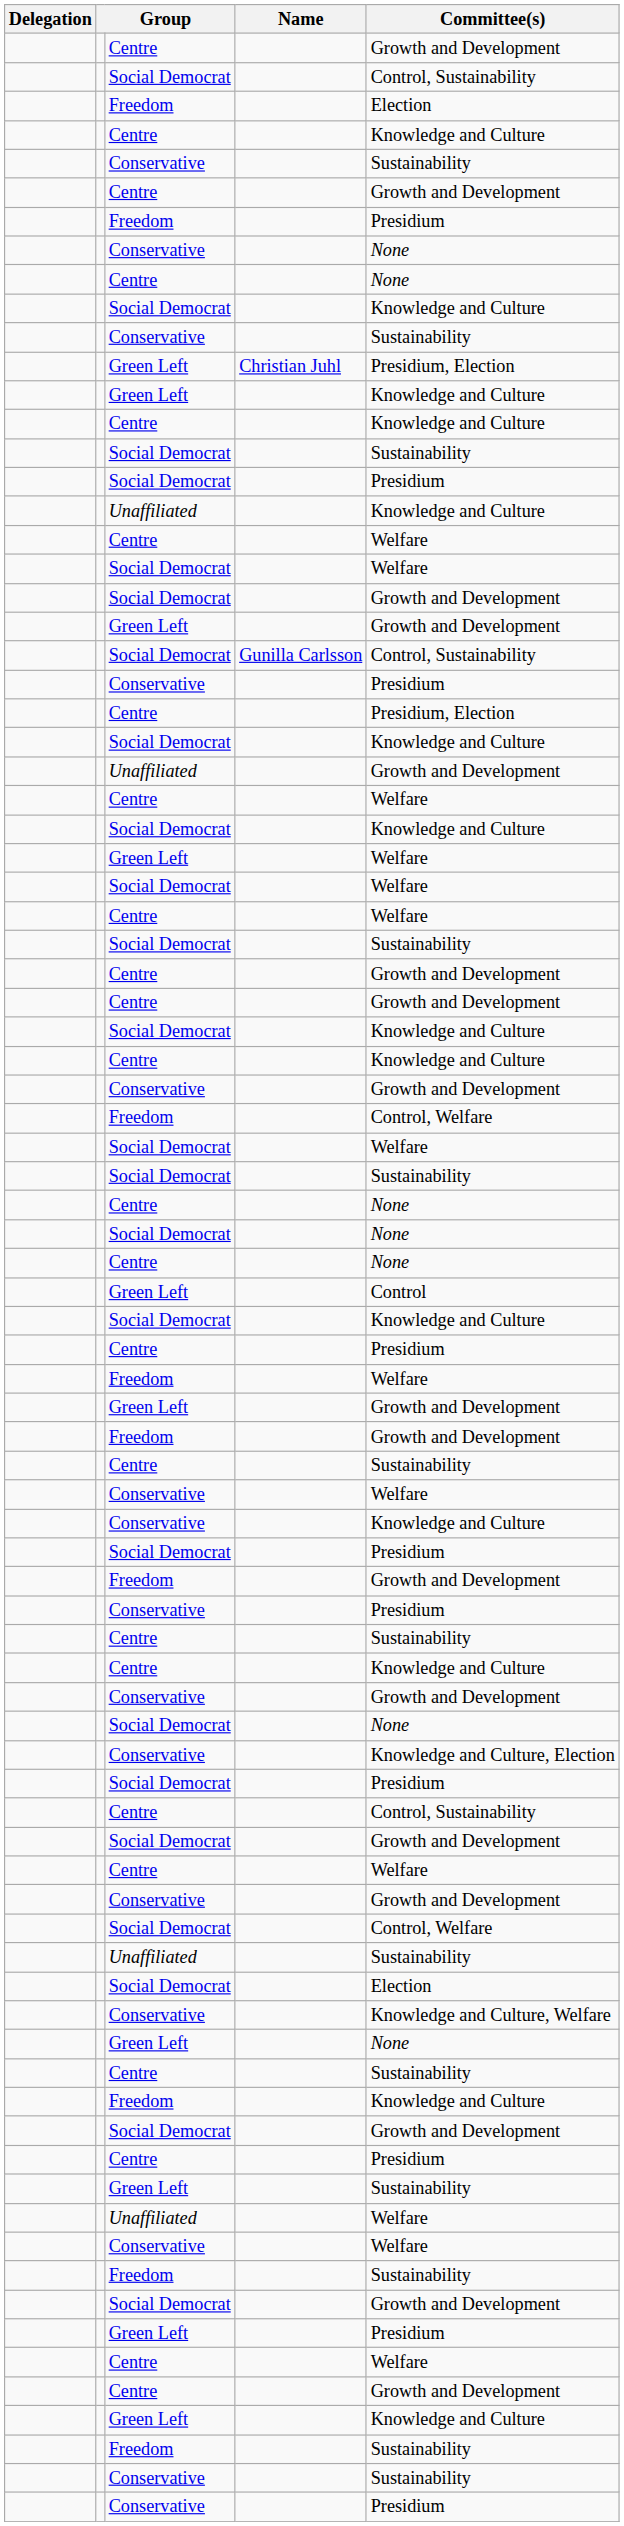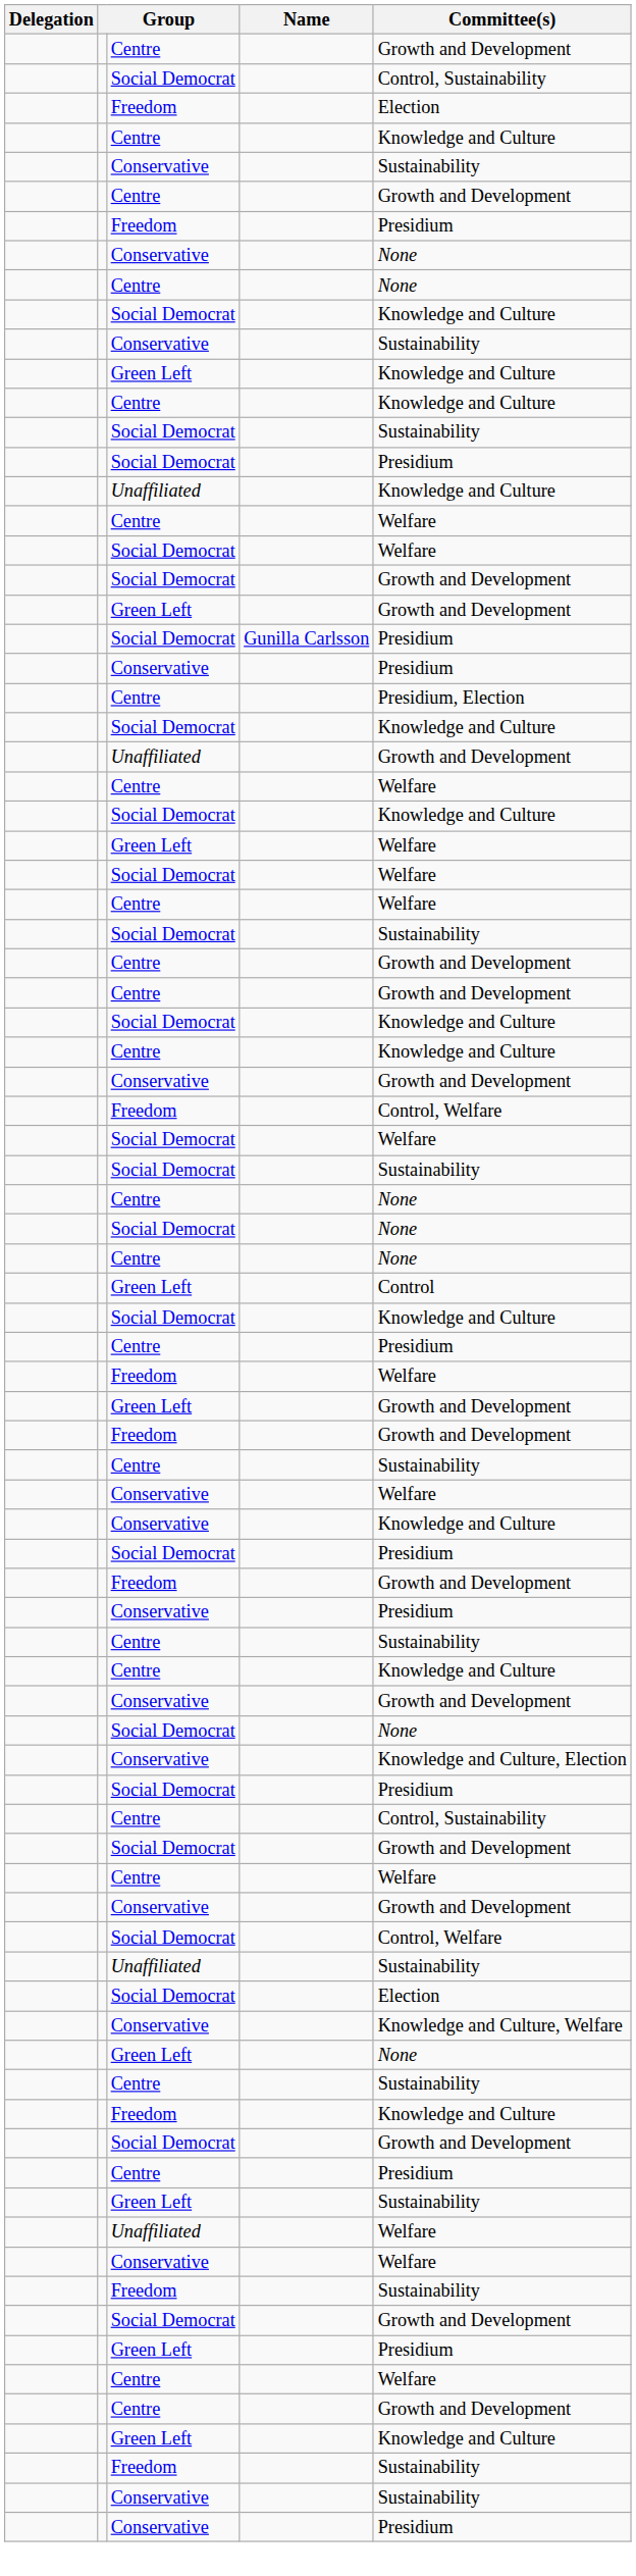- row: Green Left | Christian Juhl | Presidium, Election
Social Democrat / Gunilla Carlsson | Committee(s): Control, Sustainability -> Presidium
